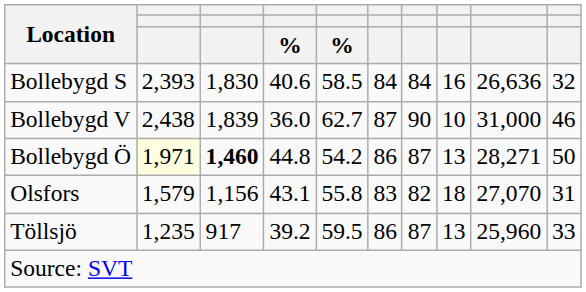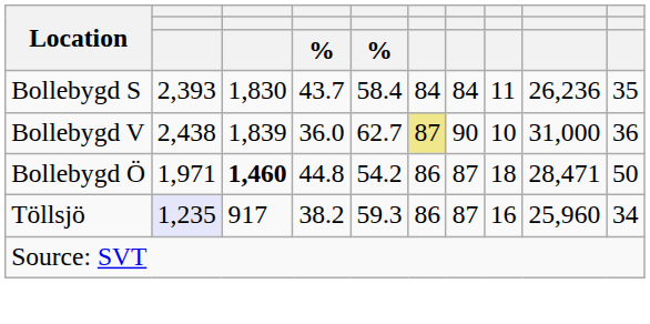Bollebygd S | column 4: 40.6 -> 43.7
Bollebygd S | column 5: 58.5 -> 58.4
Bollebygd S | column 8: 16 -> 11
Bollebygd S | column 9: 26,636 -> 26,236
Bollebygd S | column 10: 32 -> 35
Bollebygd V | column 6: no background -> khaki background
Bollebygd V | column 10: 46 -> 36
Bollebygd Ö | column 2: lightyellow background -> no background
Bollebygd Ö | column 8: 13 -> 18
Bollebygd Ö | column 9: 28,271 -> 28,471
- row: Olsfors | 1,579 | 1,156 | 43.1 | 55.8 | 83 | 82 | 18 | 27,070 | 31
Töllsjö | column 2: no background -> lavender background
Töllsjö | column 4: 39.2 -> 38.2
Töllsjö | column 5: 59.5 -> 59.3
Töllsjö | column 8: 13 -> 16
Töllsjö | column 10: 33 -> 34
